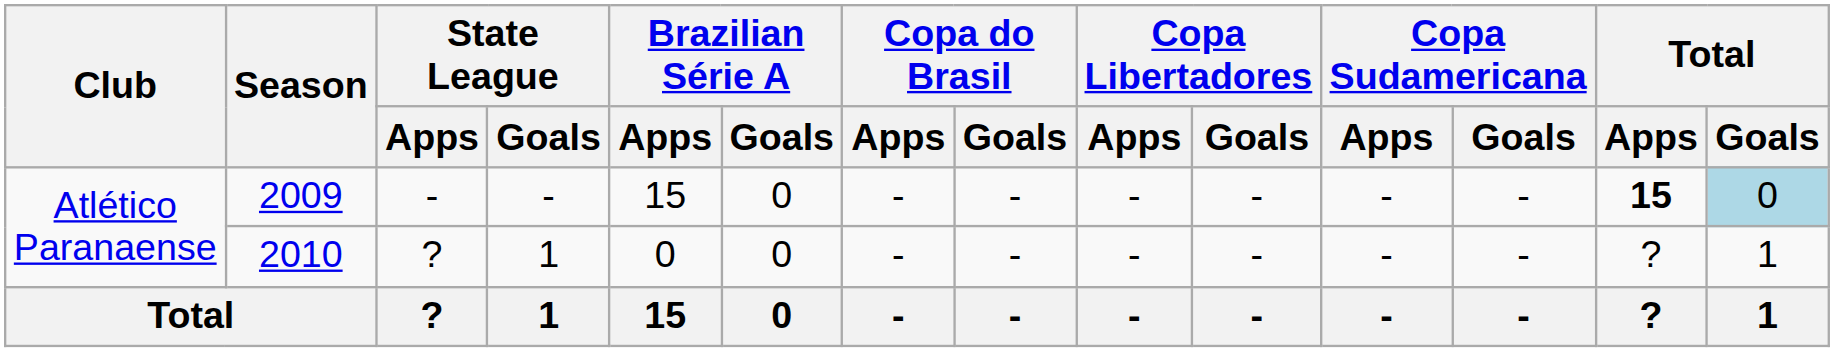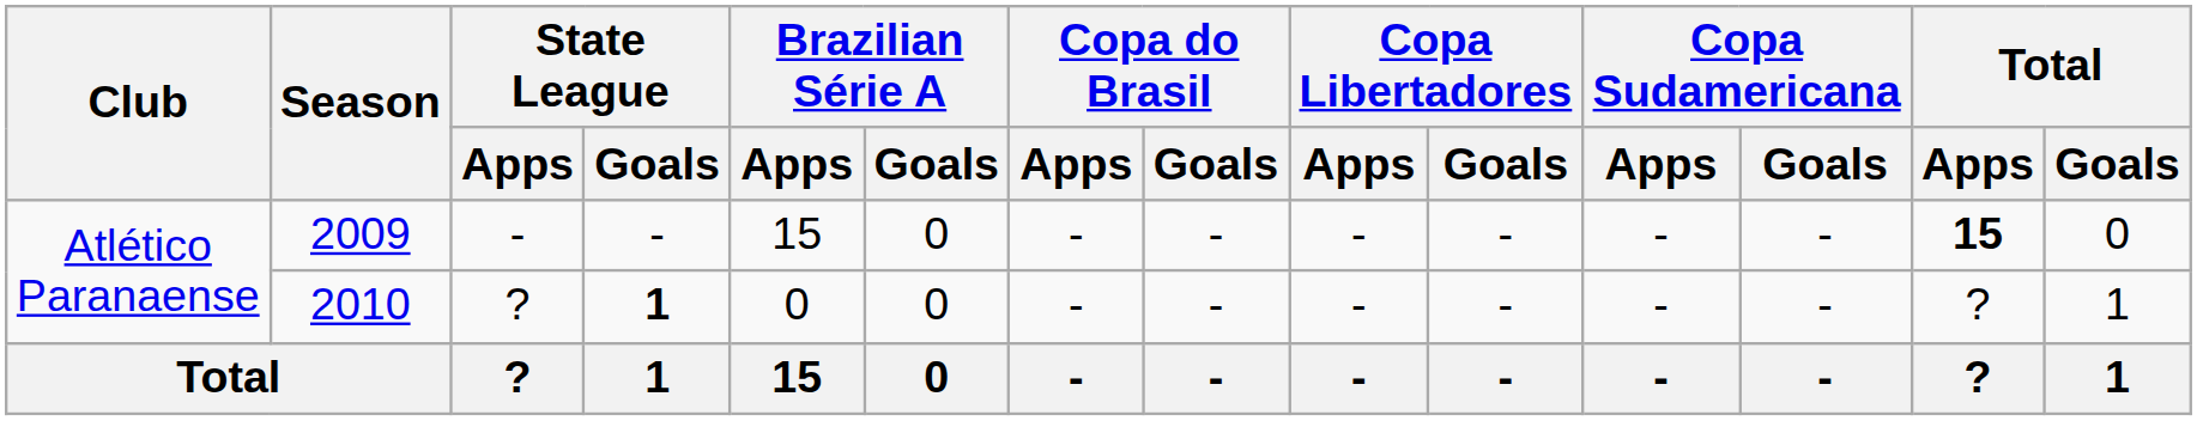2009 | Total / Goals: lightblue background -> no background
2010 | State League / Goals: normal -> bold
